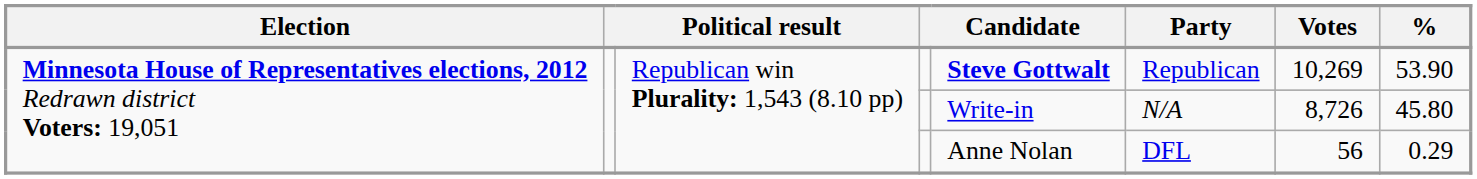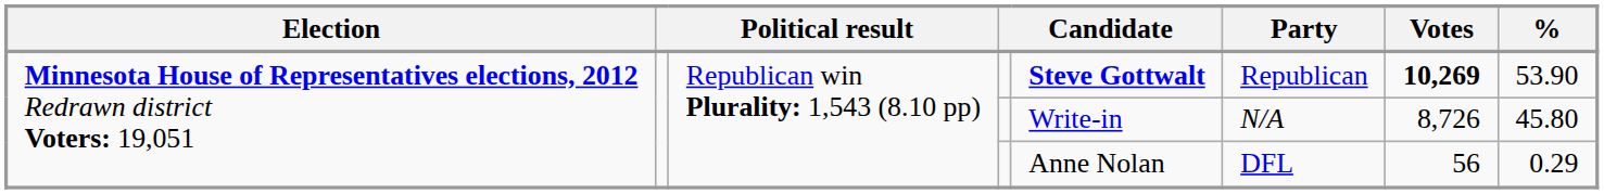row 2 | Votes: normal -> bold
